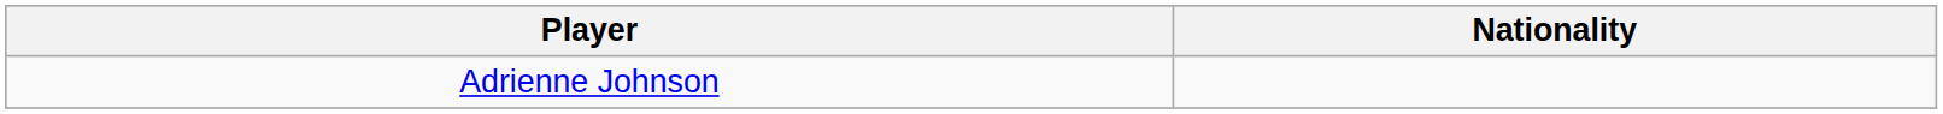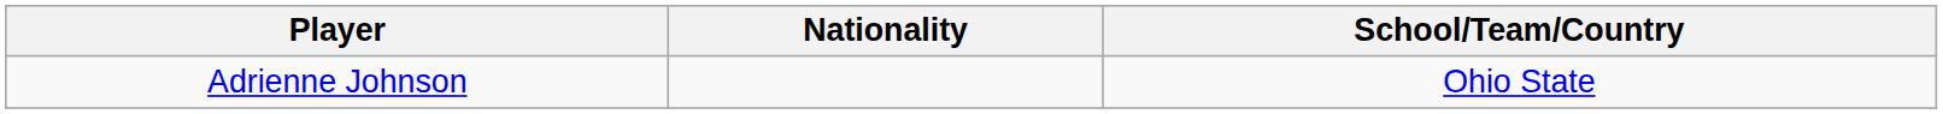+ column: School/Team/Country | Ohio State
